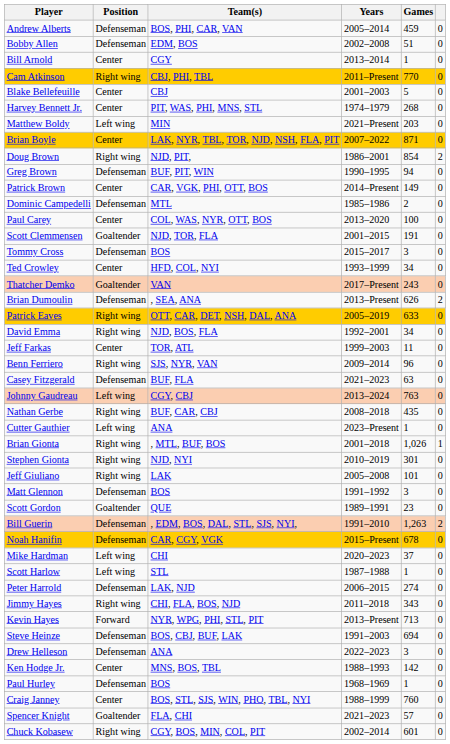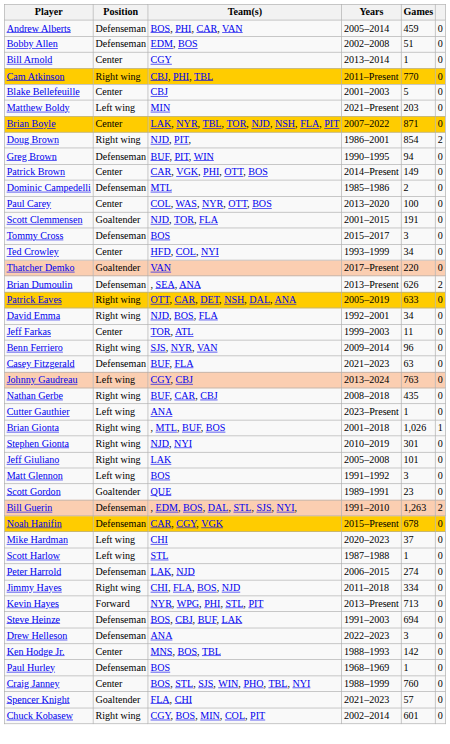- row: Harvey Bennett Jr. | Center | PIT, WAS, PHI, MNS, STL | 1974–1979 | 268 | 0
Thatcher Demko | Games: 243 -> 220
Matt Glennon | Position: Defenseman -> Left wing
Jimmy Hayes | Games: 343 -> 334
